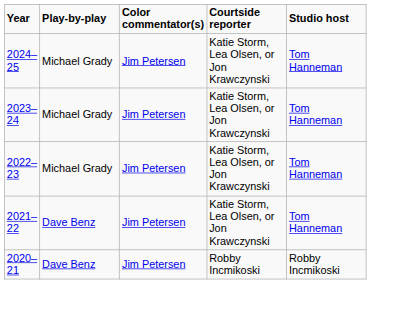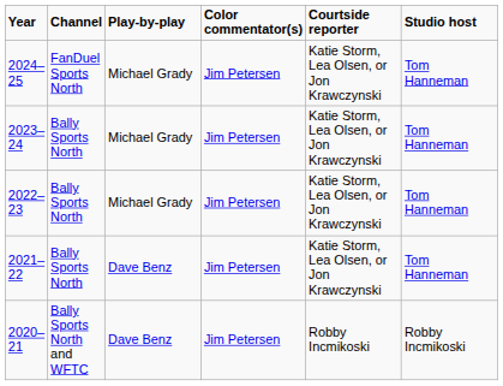+ column: Channel | FanDuel Sports North | Bally Sports North | Bally Sports North | Bally Sports North | Bally Sports North and WFTC
